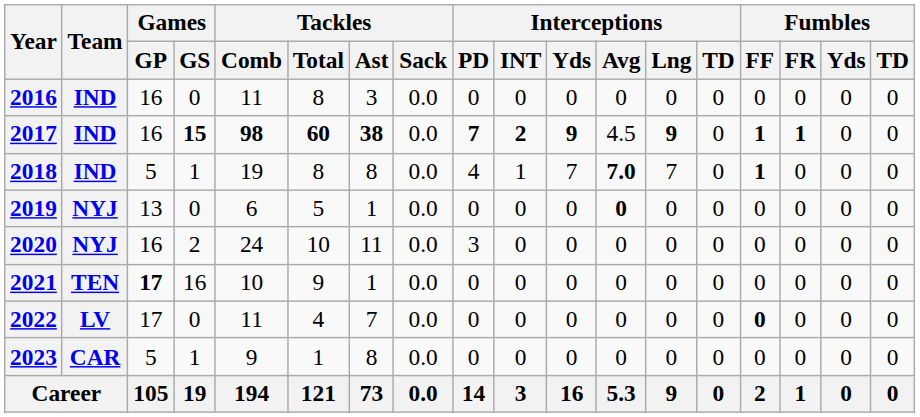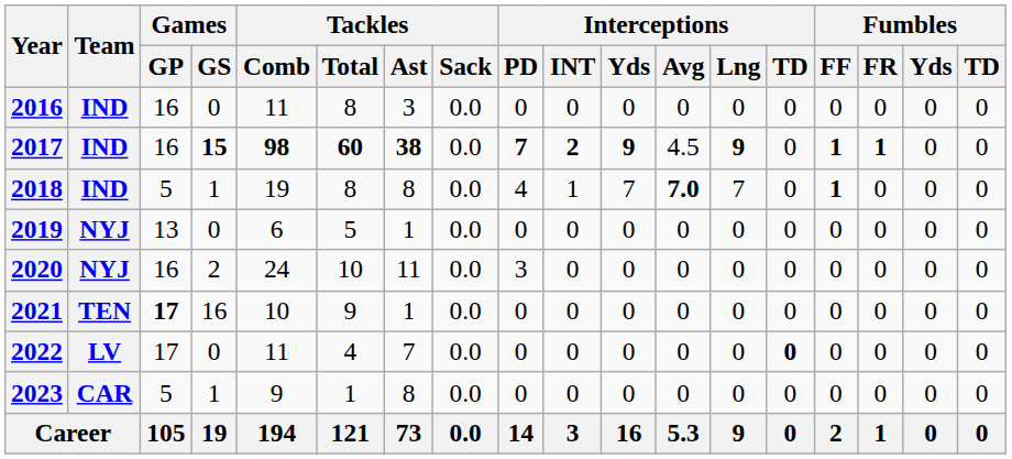2019 | Interceptions / Avg: bold -> normal
2022 | Interceptions / TD: normal -> bold
2022 | Fumbles / FF: bold -> normal
